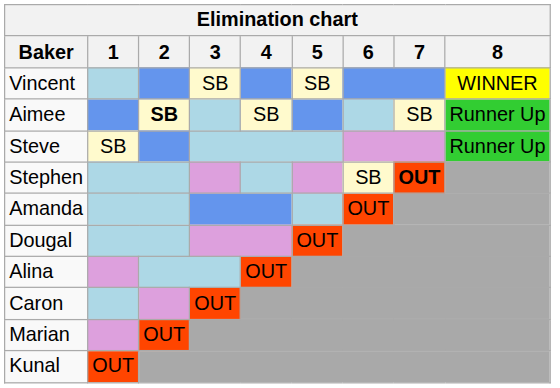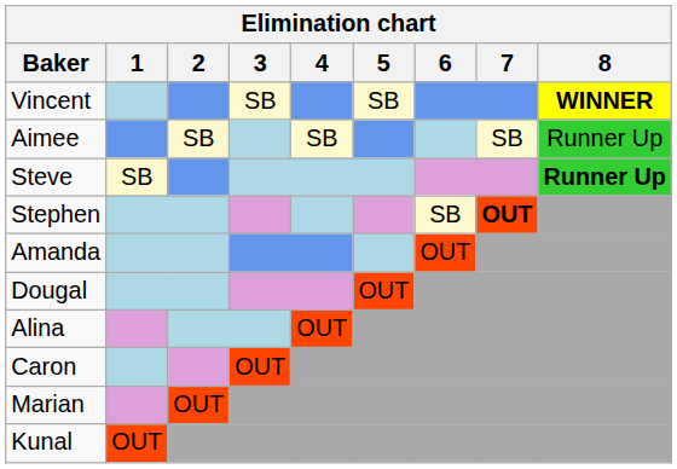Vincent | 8: normal -> bold
Aimee | 2: bold -> normal
Steve | 8: normal -> bold
